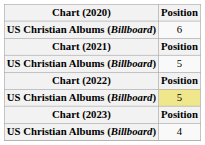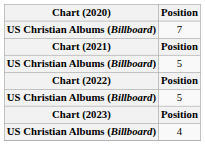row 2 | Position: 6 -> 7
row 6 | Position: khaki background -> no background
